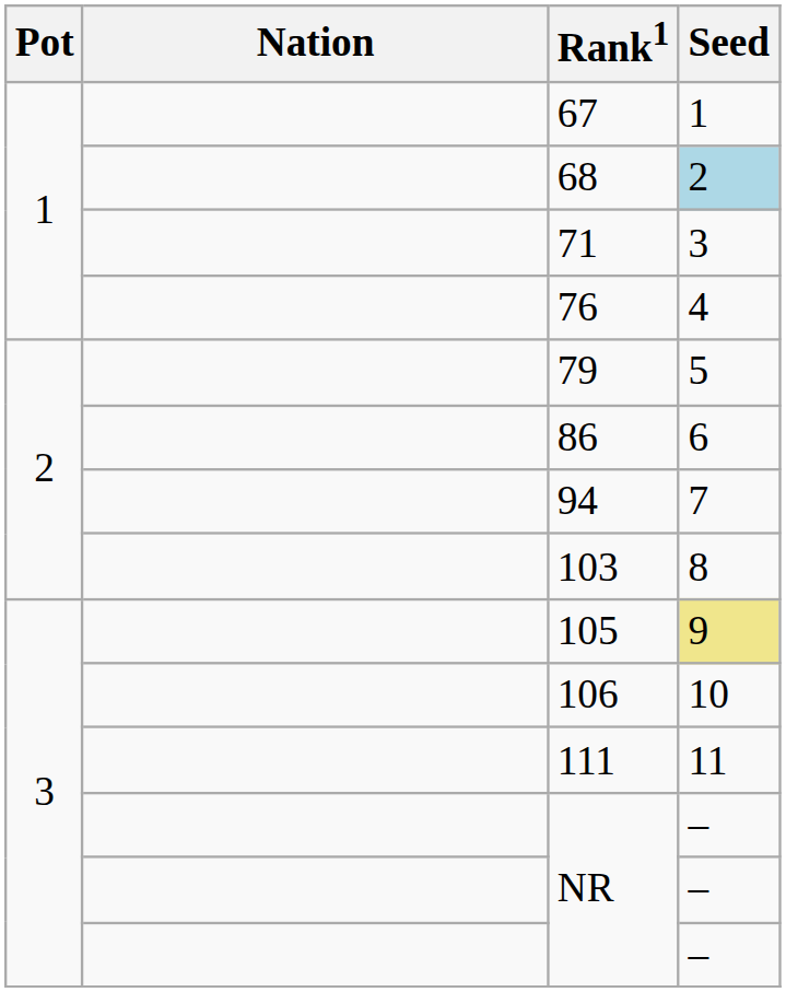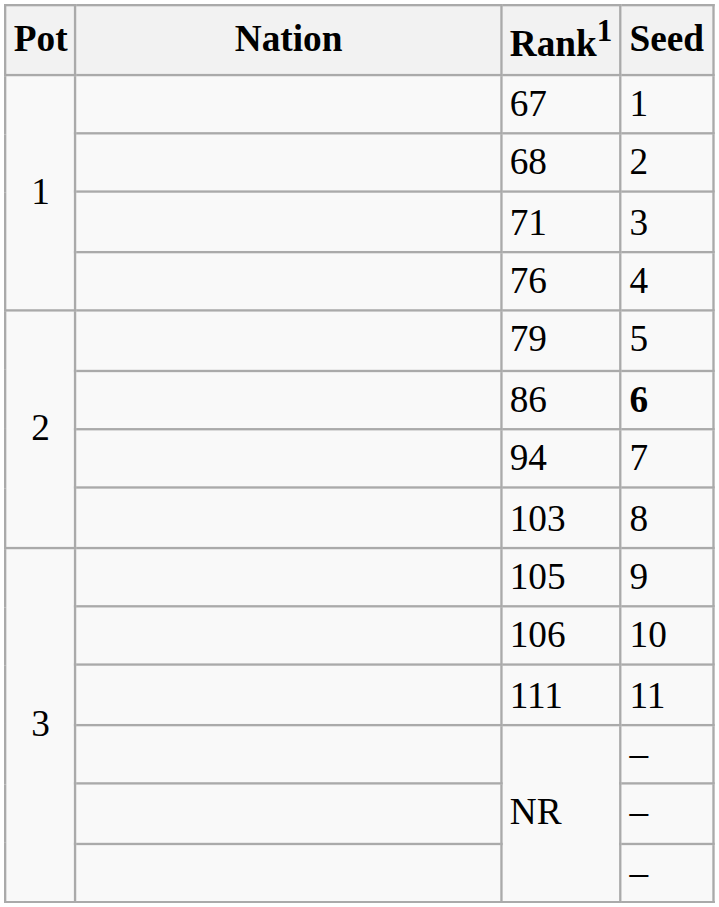68 | Seed: lightblue background -> no background
86 | Seed: normal -> bold
105 | Seed: khaki background -> no background
